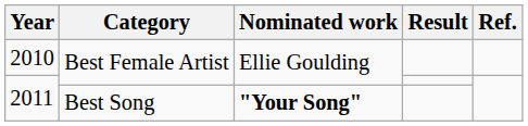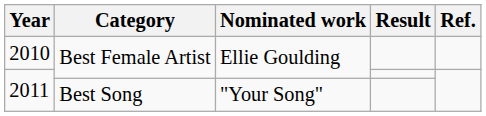2011 / Best Song | Nominated work: bold -> normal
